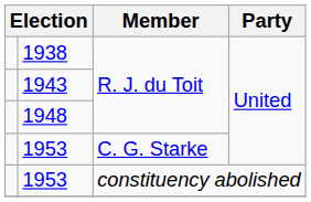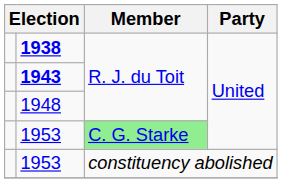1938 | column 2: normal -> bold
1943 | column 2: normal -> bold
1953 / C. G. Starke | Member: no background -> lightgreen background
